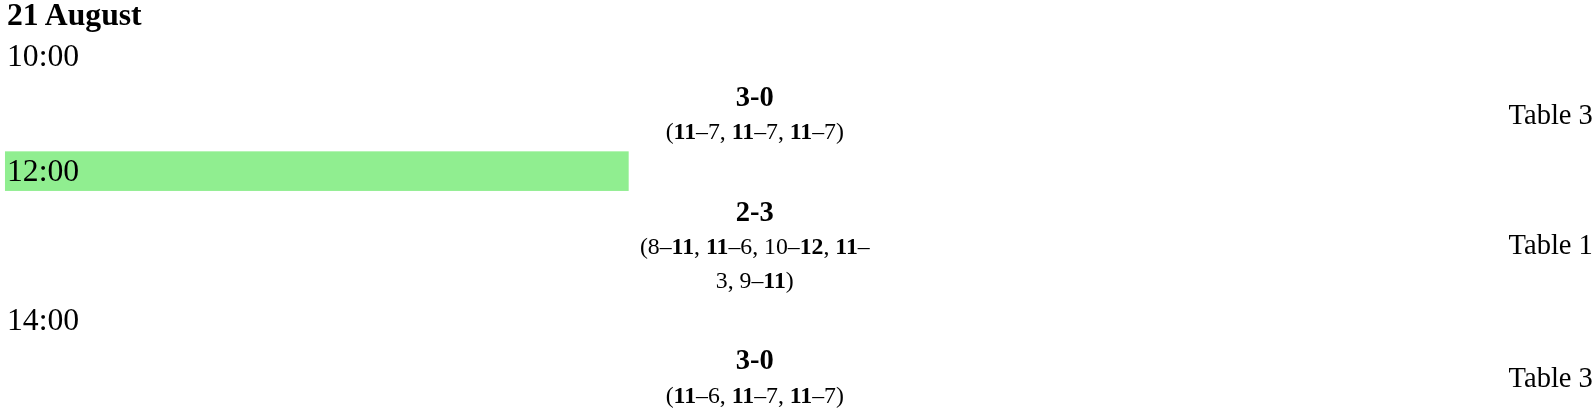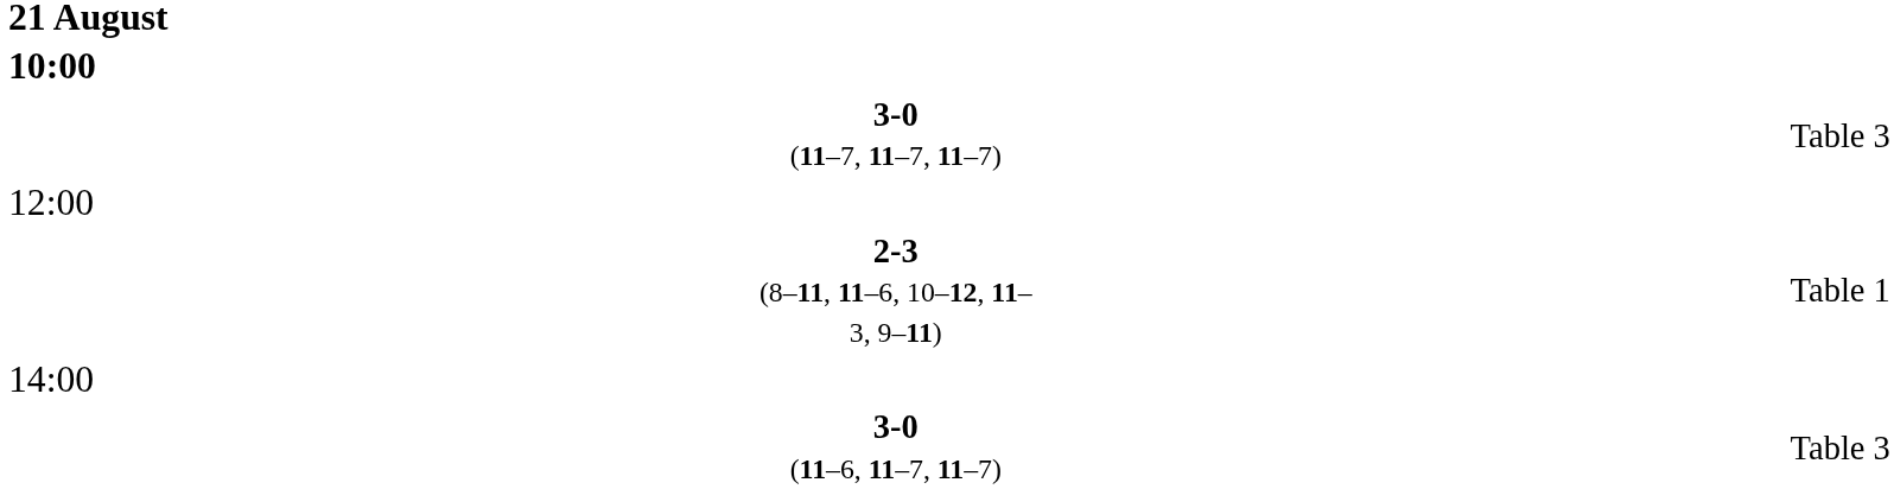10:00 | column 1: normal -> bold
12:00 | column 1: lightgreen background -> no background
